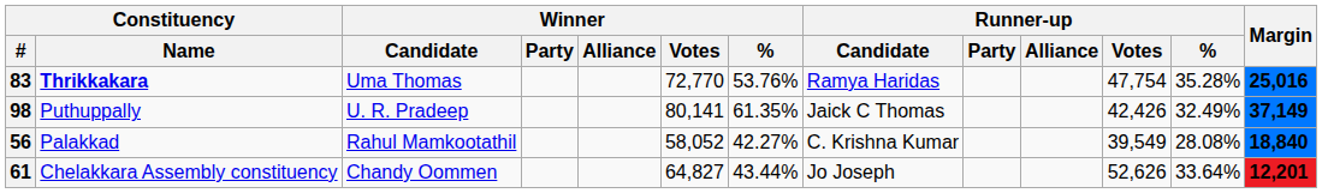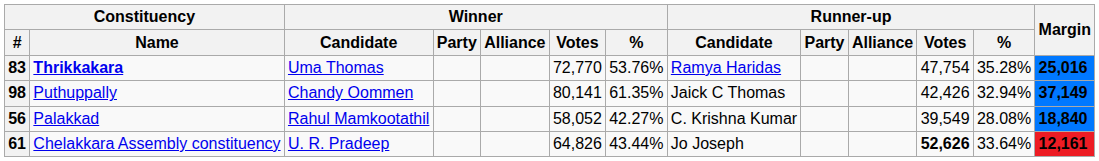98 | Winner / Candidate: U. R. Pradeep -> Chandy Oommen
98 | Runner-up / %: 32.49% -> 32.94%
61 | Winner / Candidate: Chandy Oommen -> U. R. Pradeep
61 | Winner / Votes: 64,827 -> 64,826
61 | Runner-up / Votes: normal -> bold
61 | Margin: 12,201 -> 12,161
